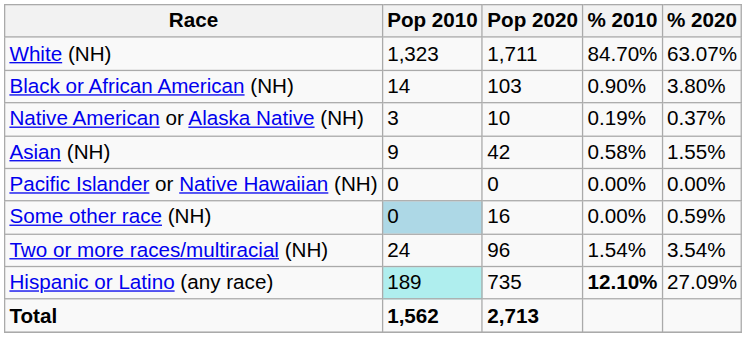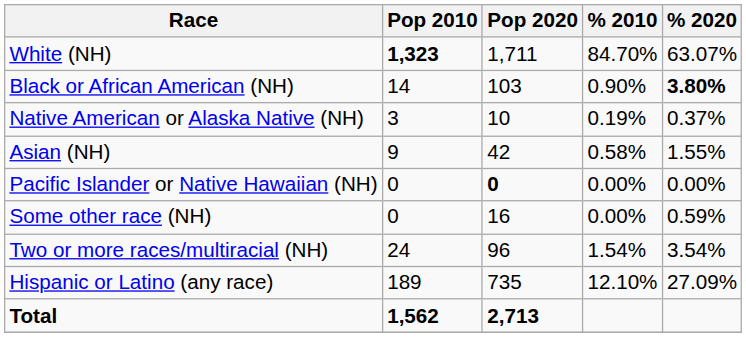White (NH) | Pop 2010: normal -> bold
Black or African American (NH) | % 2020: normal -> bold
Pacific Islander or Native Hawaiian (NH) | Pop 2020: normal -> bold
Some other race (NH) | Pop 2010: lightblue background -> no background
Hispanic or Latino (any race) | Pop 2010: paleturquoise background -> no background
Hispanic or Latino (any race) | % 2010: bold -> normal
